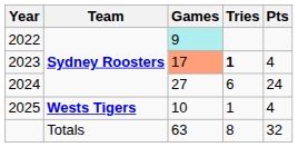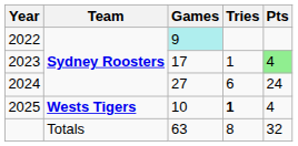2023 | Games: lightsalmon background -> no background
2023 | Tries: bold -> normal
2023 | Pts: no background -> lightgreen background
2025 | Tries: normal -> bold
